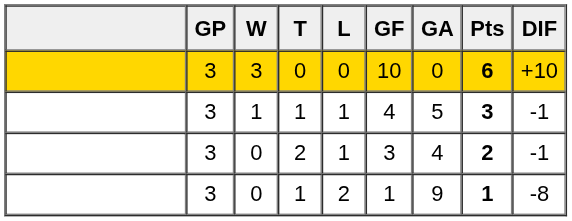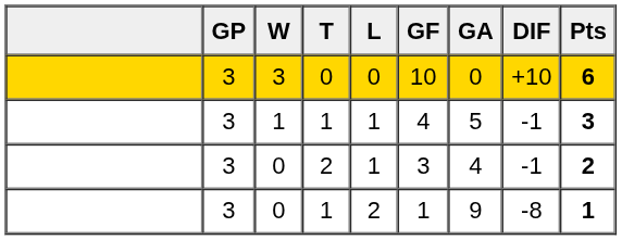columns swapped: DIF <-> Pts
